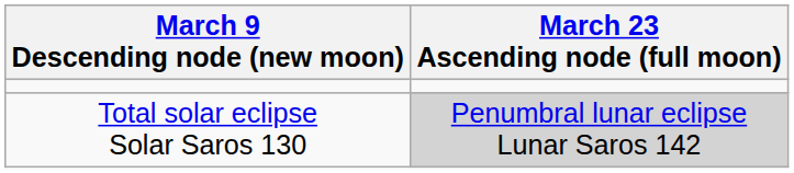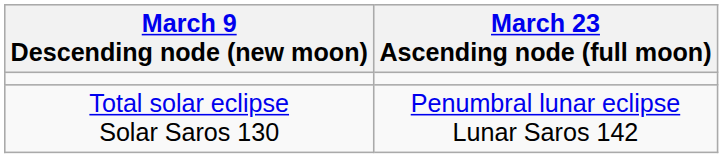row 3 | March 23 Ascending node (full moon): lightgrey background -> no background
